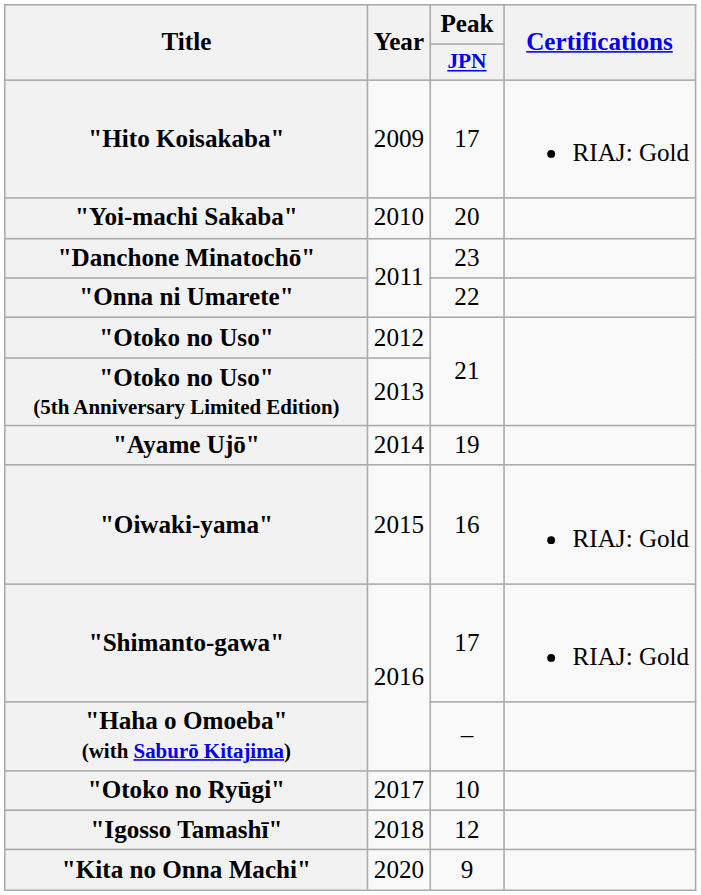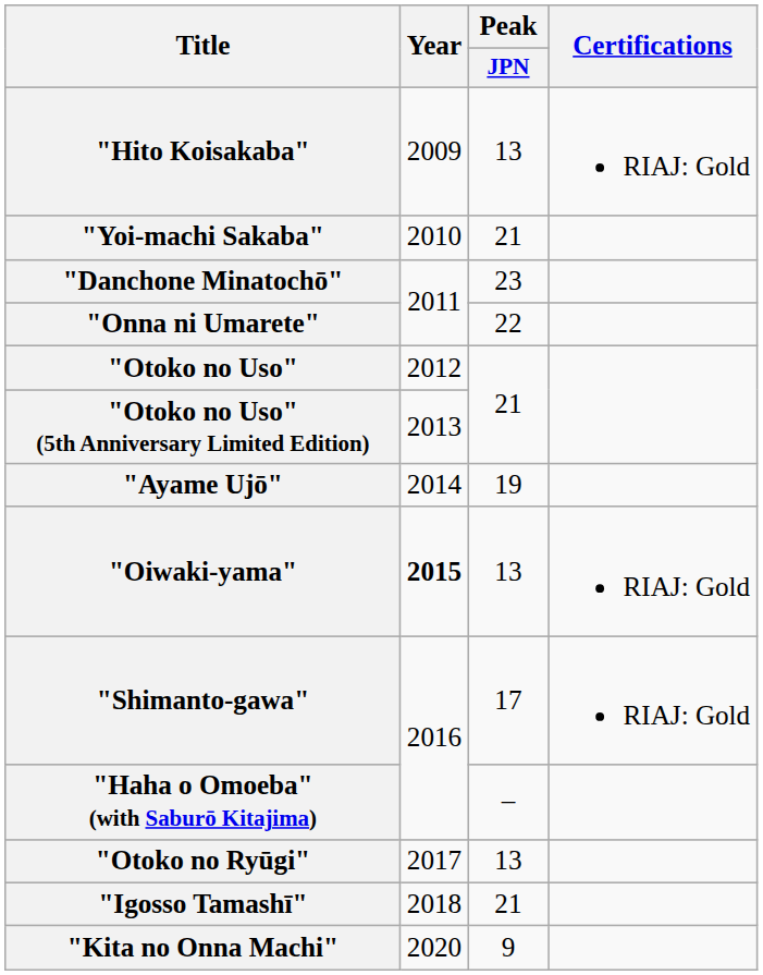"Hito Koisakaba" | Peak / JPN: 17 -> 13
"Yoi-machi Sakaba" | Peak / JPN: 20 -> 21
"Oiwaki-yama" | Year: normal -> bold
"Oiwaki-yama" | Peak / JPN: 16 -> 13
"Otoko no Ryūgi" | Peak / JPN: 10 -> 13
"Igosso Tamashī" | Peak / JPN: 12 -> 21
